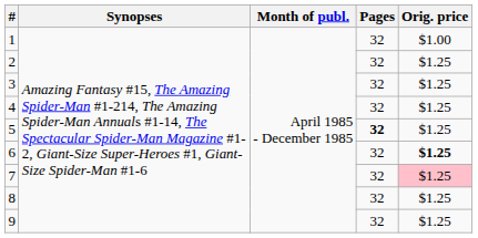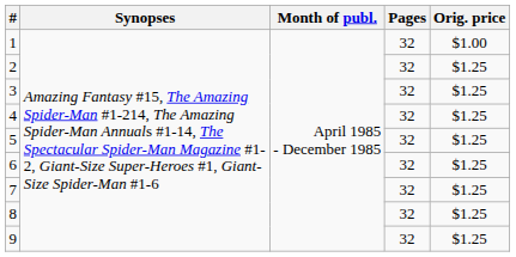5 | Pages: bold -> normal
6 | Orig. price: bold -> normal
7 | Orig. price: pink background -> no background
